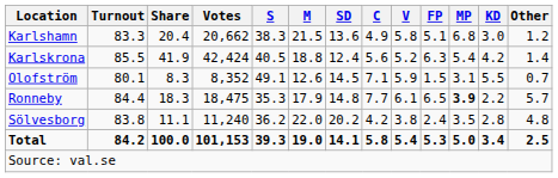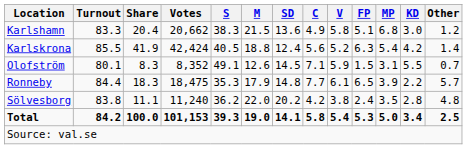Ronneby | MP: bold -> normal
